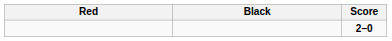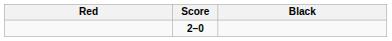columns swapped: Score <-> Black
